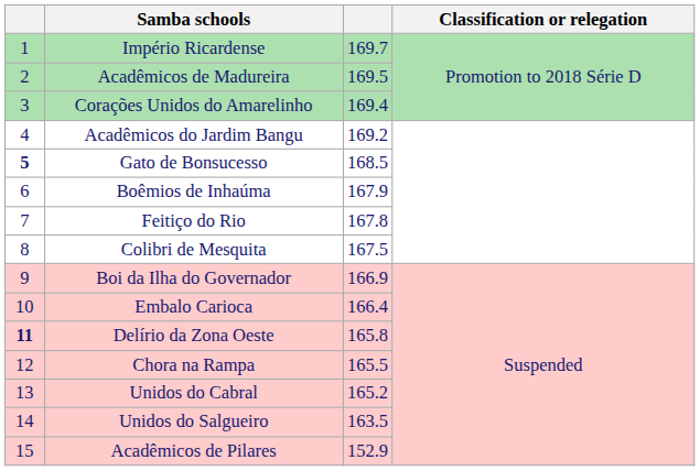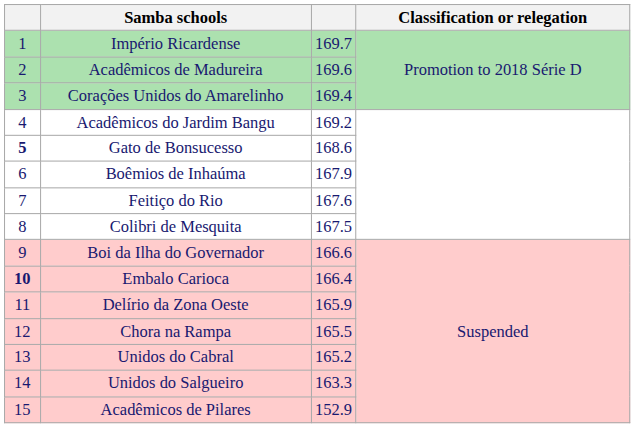Acadêmicos de Madureira | column 3: 169.5 -> 169.6
Gato de Bonsucesso | column 3: 168.5 -> 168.6
Feitiço do Rio | column 3: 167.8 -> 167.6
Boi da Ilha do Governador | column 3: 166.9 -> 166.6
Embalo Carioca | column 1: normal -> bold
Delírio da Zona Oeste | column 1: bold -> normal
Delírio da Zona Oeste | column 3: 165.8 -> 165.9
Unidos do Salgueiro | column 3: 163.5 -> 163.3
